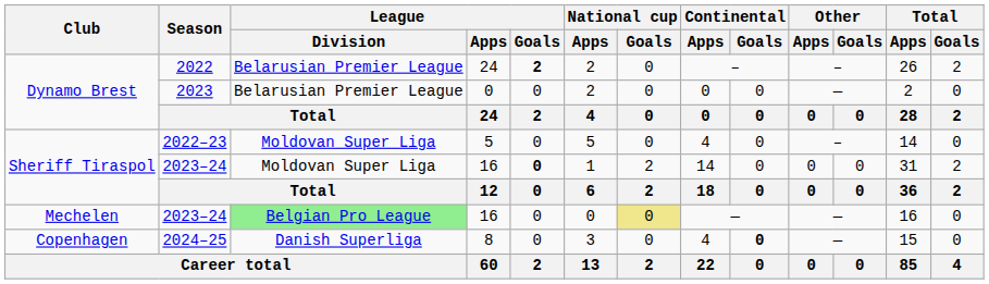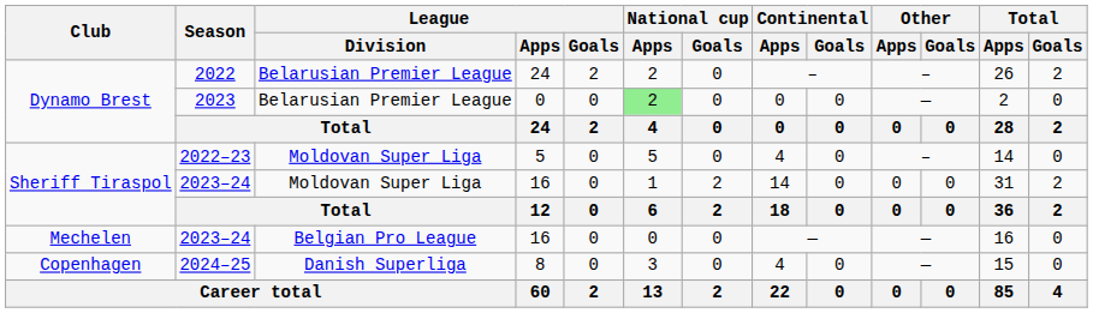2022 | League / Goals: bold -> normal
2023 | National cup / Apps: no background -> lightgreen background
Sheriff Tiraspol / 2023–24 | League / Goals: bold -> normal
Mechelen / 2023–24 | League / Division: lightgreen background -> no background
Mechelen / 2023–24 | National cup / Goals: khaki background -> no background
2024–25 | Continental / Goals: bold -> normal
